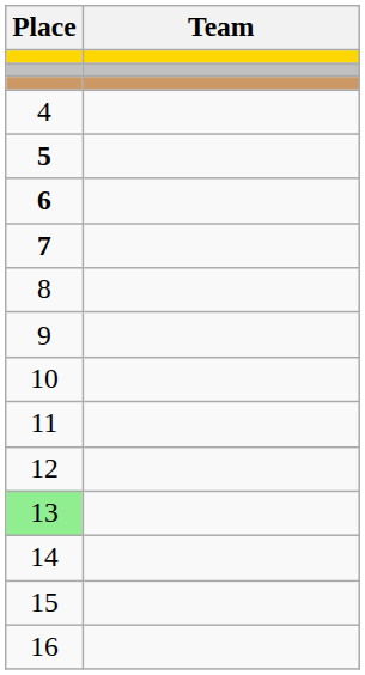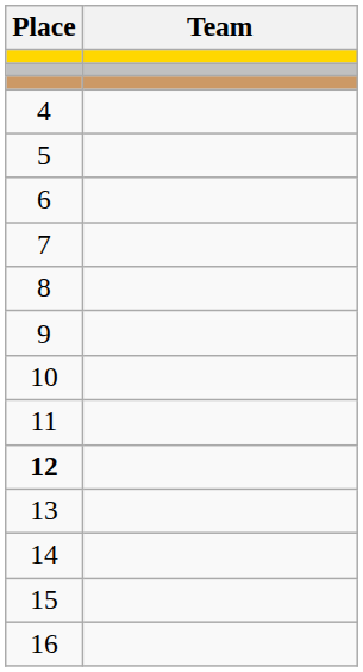row 6 | Place: bold -> normal
row 7 | Place: bold -> normal
row 8 | Place: bold -> normal
row 13 | Place: normal -> bold
row 14 | Place: lightgreen background -> no background
